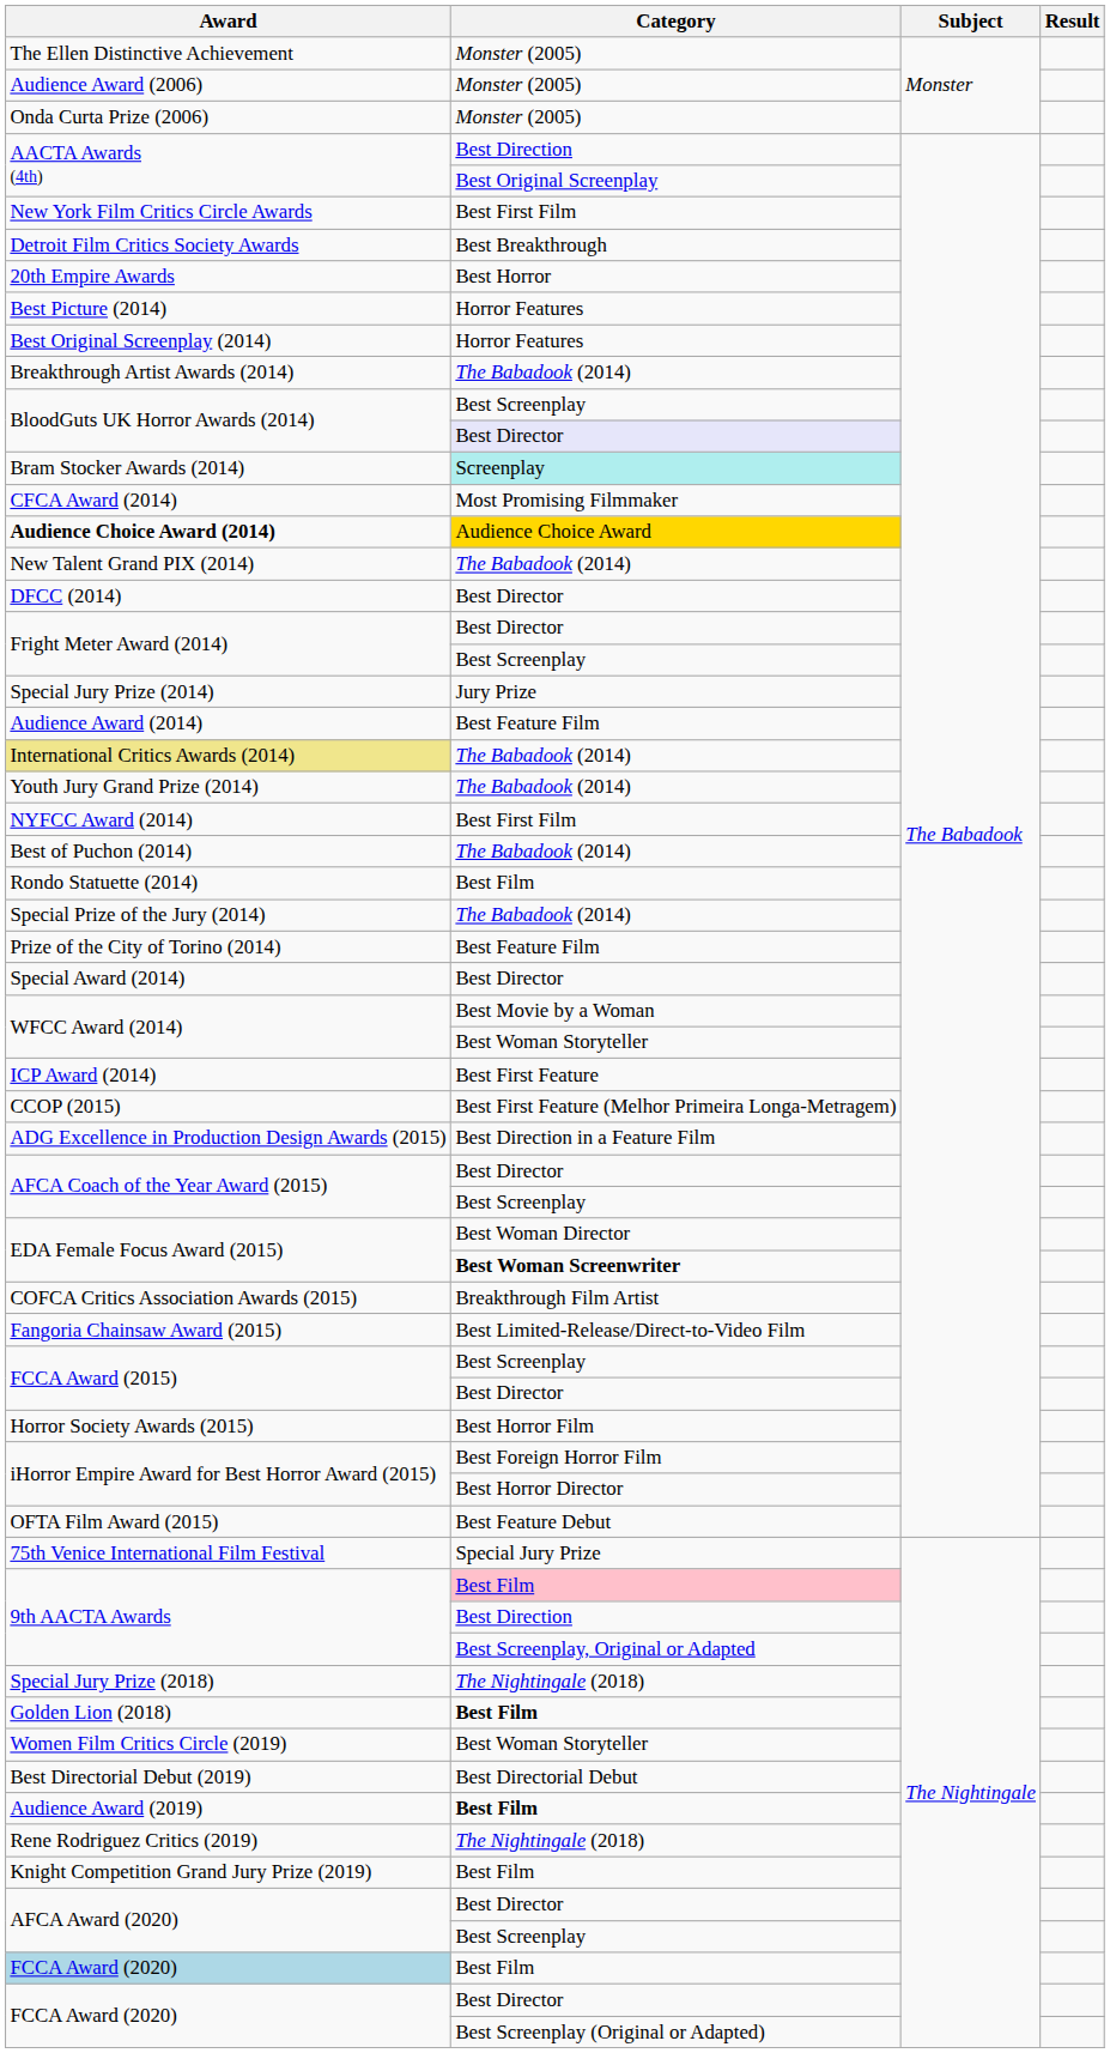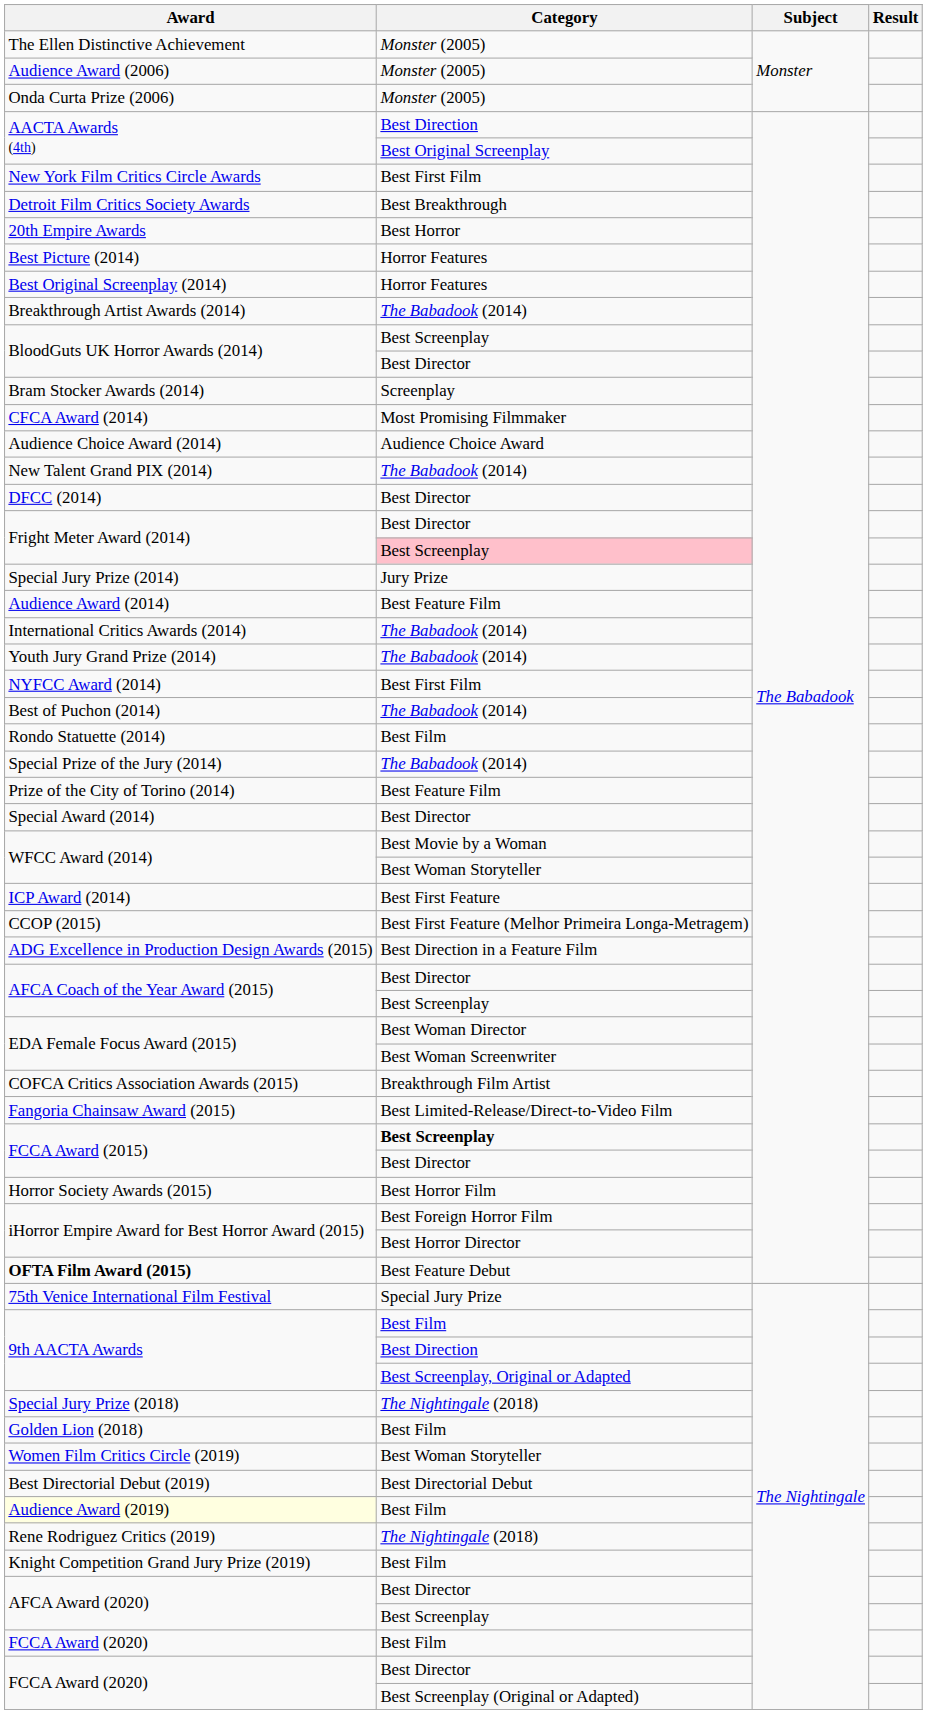BloodGuts UK Horror Awards (2014) / Best Director | Category: lavender background -> no background
Bram Stocker Awards (2014) | Category: paleturquoise background -> no background
Audience Choice Award (2014) | Award: bold -> normal
Audience Choice Award (2014) | Category: gold background -> no background
Fright Meter Award (2014) / Best Screenplay | Category: no background -> pink background
International Critics Awards (2014) | Award: khaki background -> no background
EDA Female Focus Award (2015) / Best Woman Screenwriter | Category: bold -> normal
FCCA Award (2015) / Best Screenplay | Category: normal -> bold
OFTA Film Award (2015) | Award: normal -> bold
9th AACTA Awards / Best Film | Category: pink background -> no background
Golden Lion (2018) | Category: bold -> normal
Audience Award (2019) | Award: no background -> lightyellow background
Audience Award (2019) | Category: bold -> normal
FCCA Award (2020) / Best Film | Award: lightblue background -> no background
